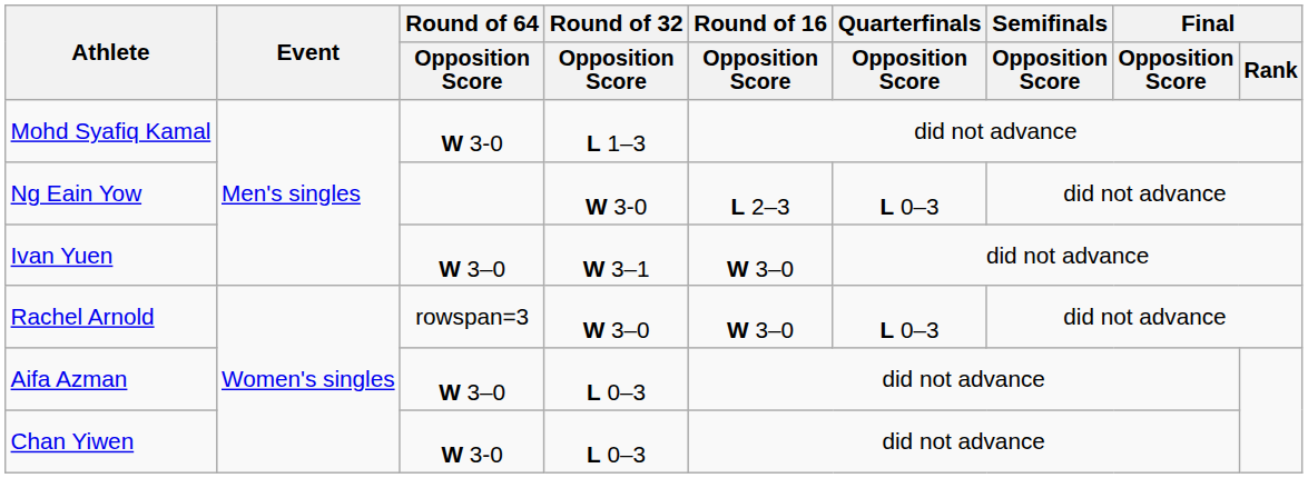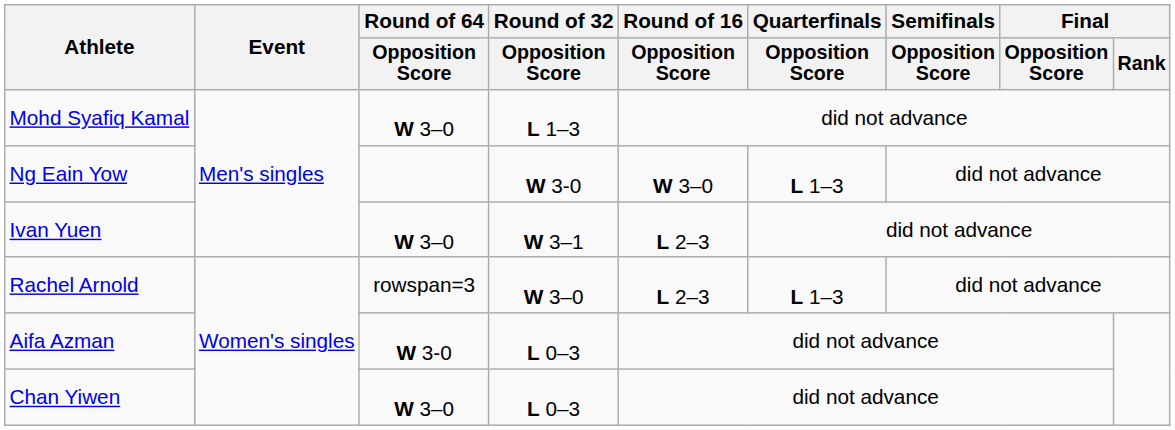Mohd Syafiq Kamal | Round of 64 / Opposition Score: W 3-0 -> W 3–0
Ng Eain Yow | Round of 16 / Opposition Score: L 2–3 -> W 3–0
Ng Eain Yow | Quarterfinals / Opposition Score: L 0–3 -> L 1–3
Ivan Yuen | Round of 16 / Opposition Score: W 3–0 -> L 2–3
Rachel Arnold | Round of 16 / Opposition Score: W 3–0 -> L 2–3
Rachel Arnold | Quarterfinals / Opposition Score: L 0–3 -> L 1–3
Aifa Azman | Round of 64 / Opposition Score: W 3–0 -> W 3-0
Chan Yiwen | Round of 64 / Opposition Score: W 3-0 -> W 3–0
